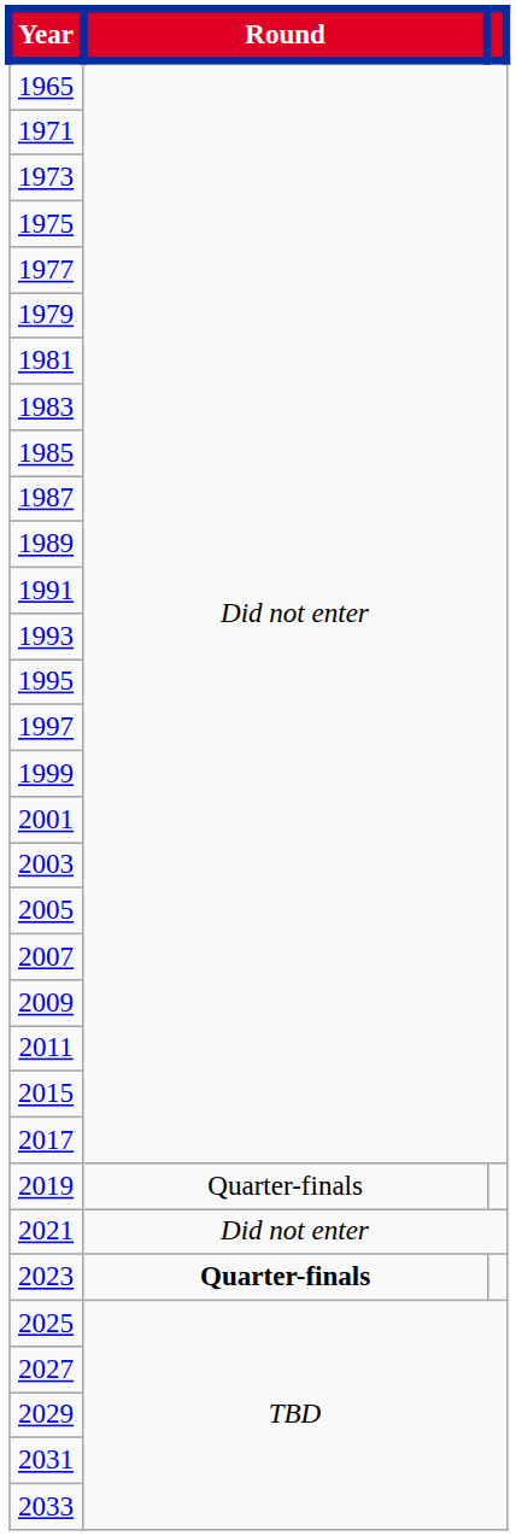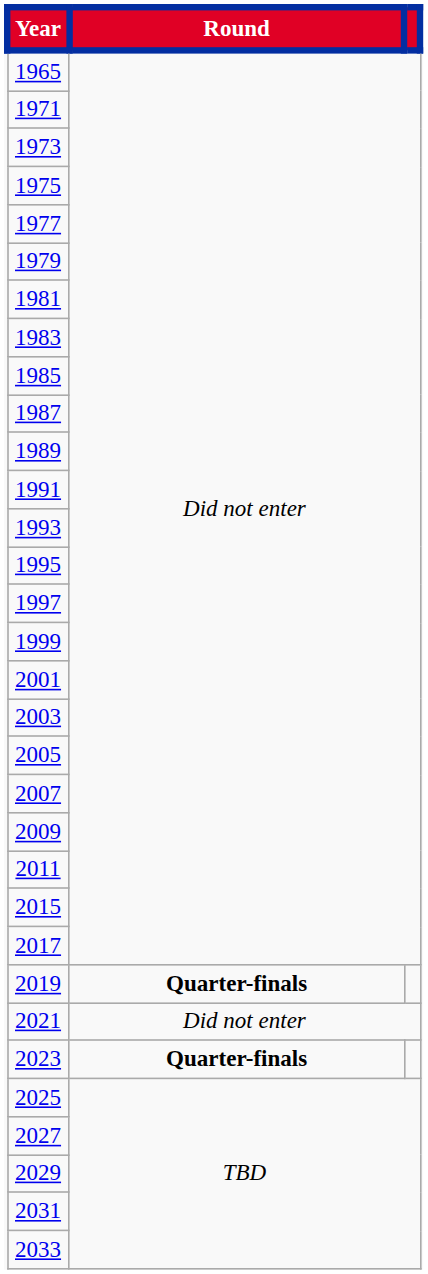2019 | Round: normal -> bold
